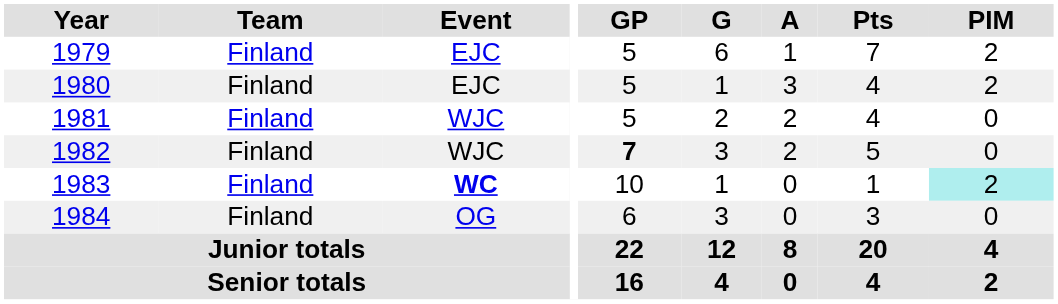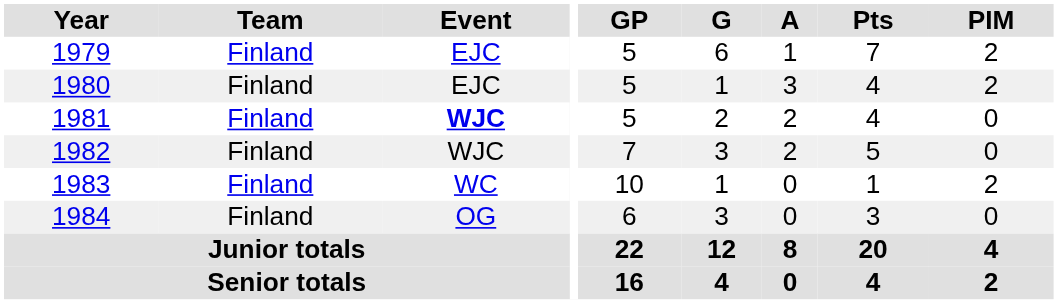1981 | Event: normal -> bold
1982 | GP: bold -> normal
1983 | Event: bold -> normal
1983 | PIM: paleturquoise background -> no background
